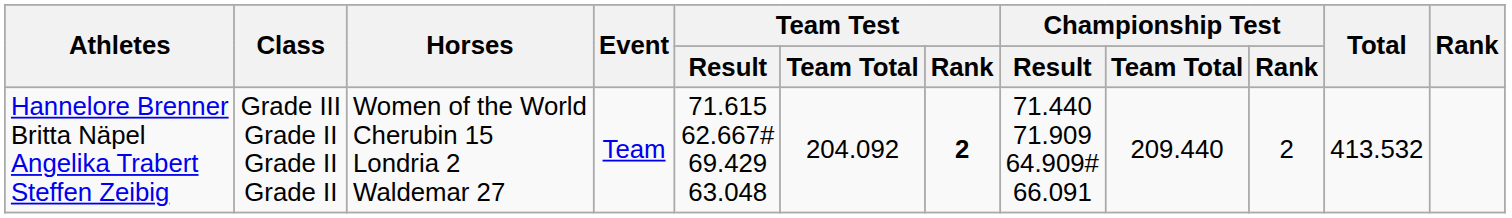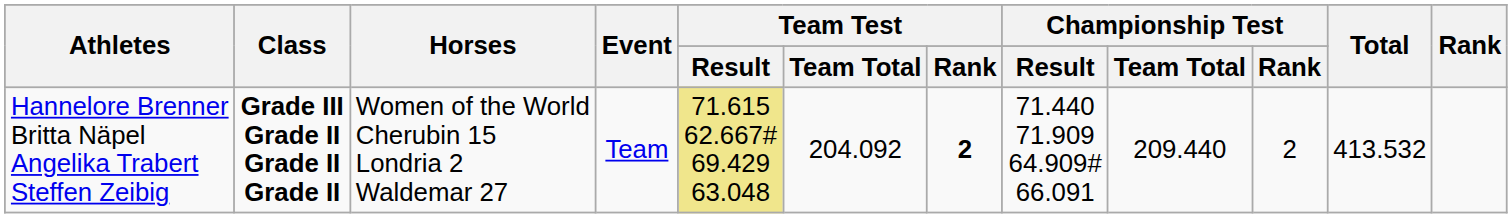row 3 | Class: normal -> bold
row 3 | Team Test / Result: no background -> khaki background
